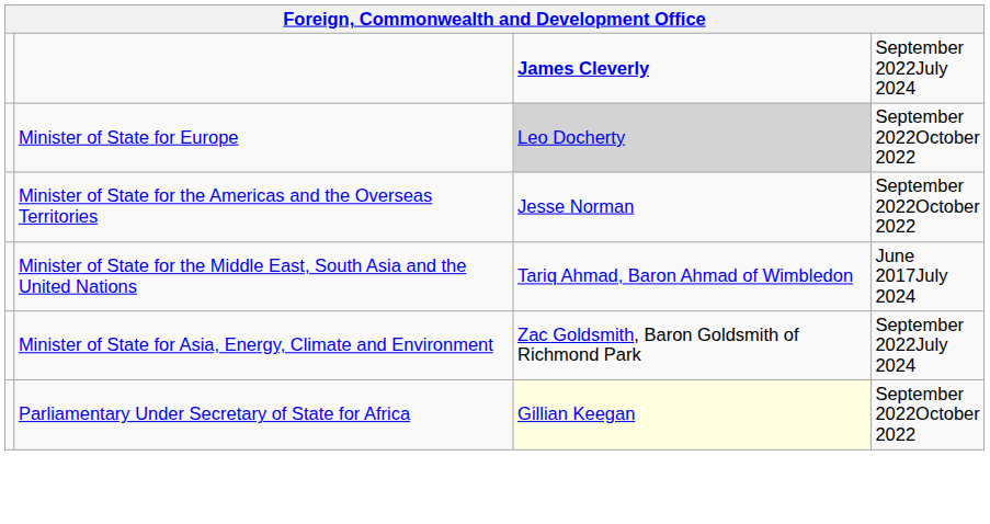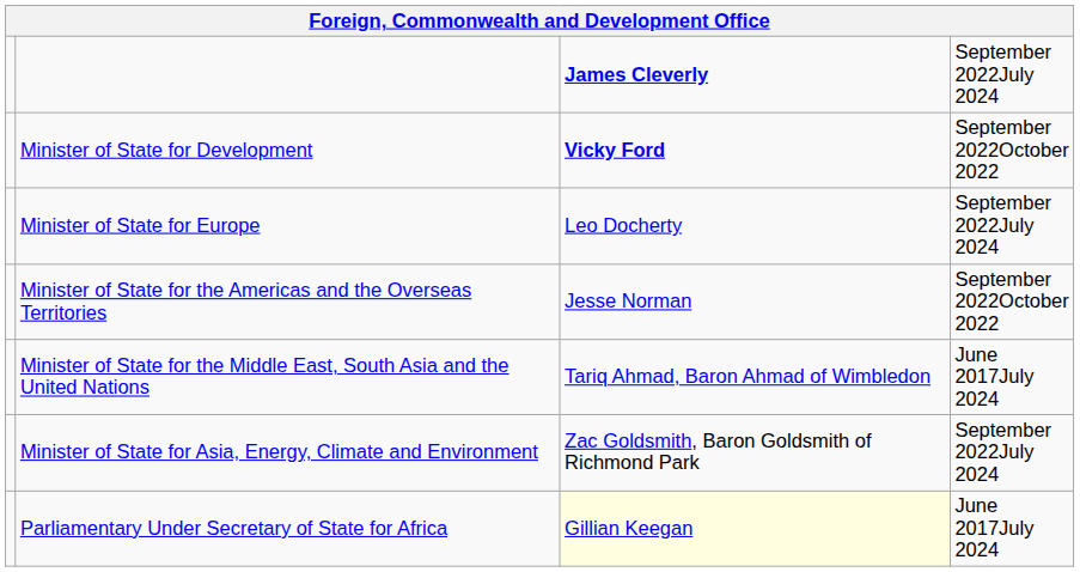+ row: Minister of State for Development | Vicky Ford | September 2022October 2022
Minister of State for Europe | column 3: lightgrey background -> no background
Minister of State for Europe | column 4: September 2022October 2022 -> September 2022July 2024
Parliamentary Under Secretary of State for Africa | column 4: September 2022October 2022 -> June 2017July 2024
